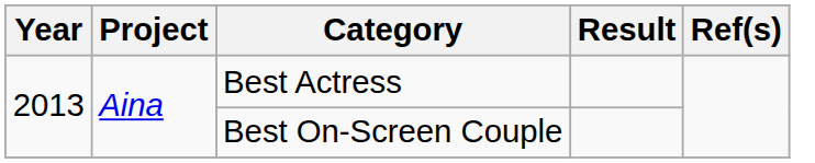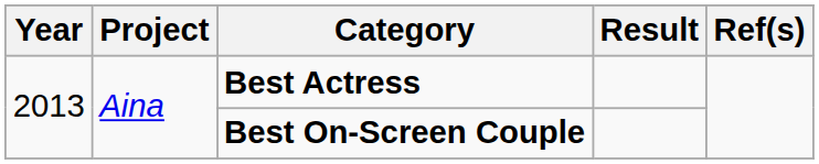Best Actress | Category: normal -> bold
Best On-Screen Couple | Category: normal -> bold
